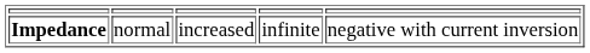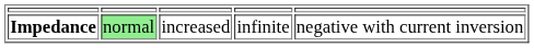Impedance | column 2: no background -> lightgreen background
